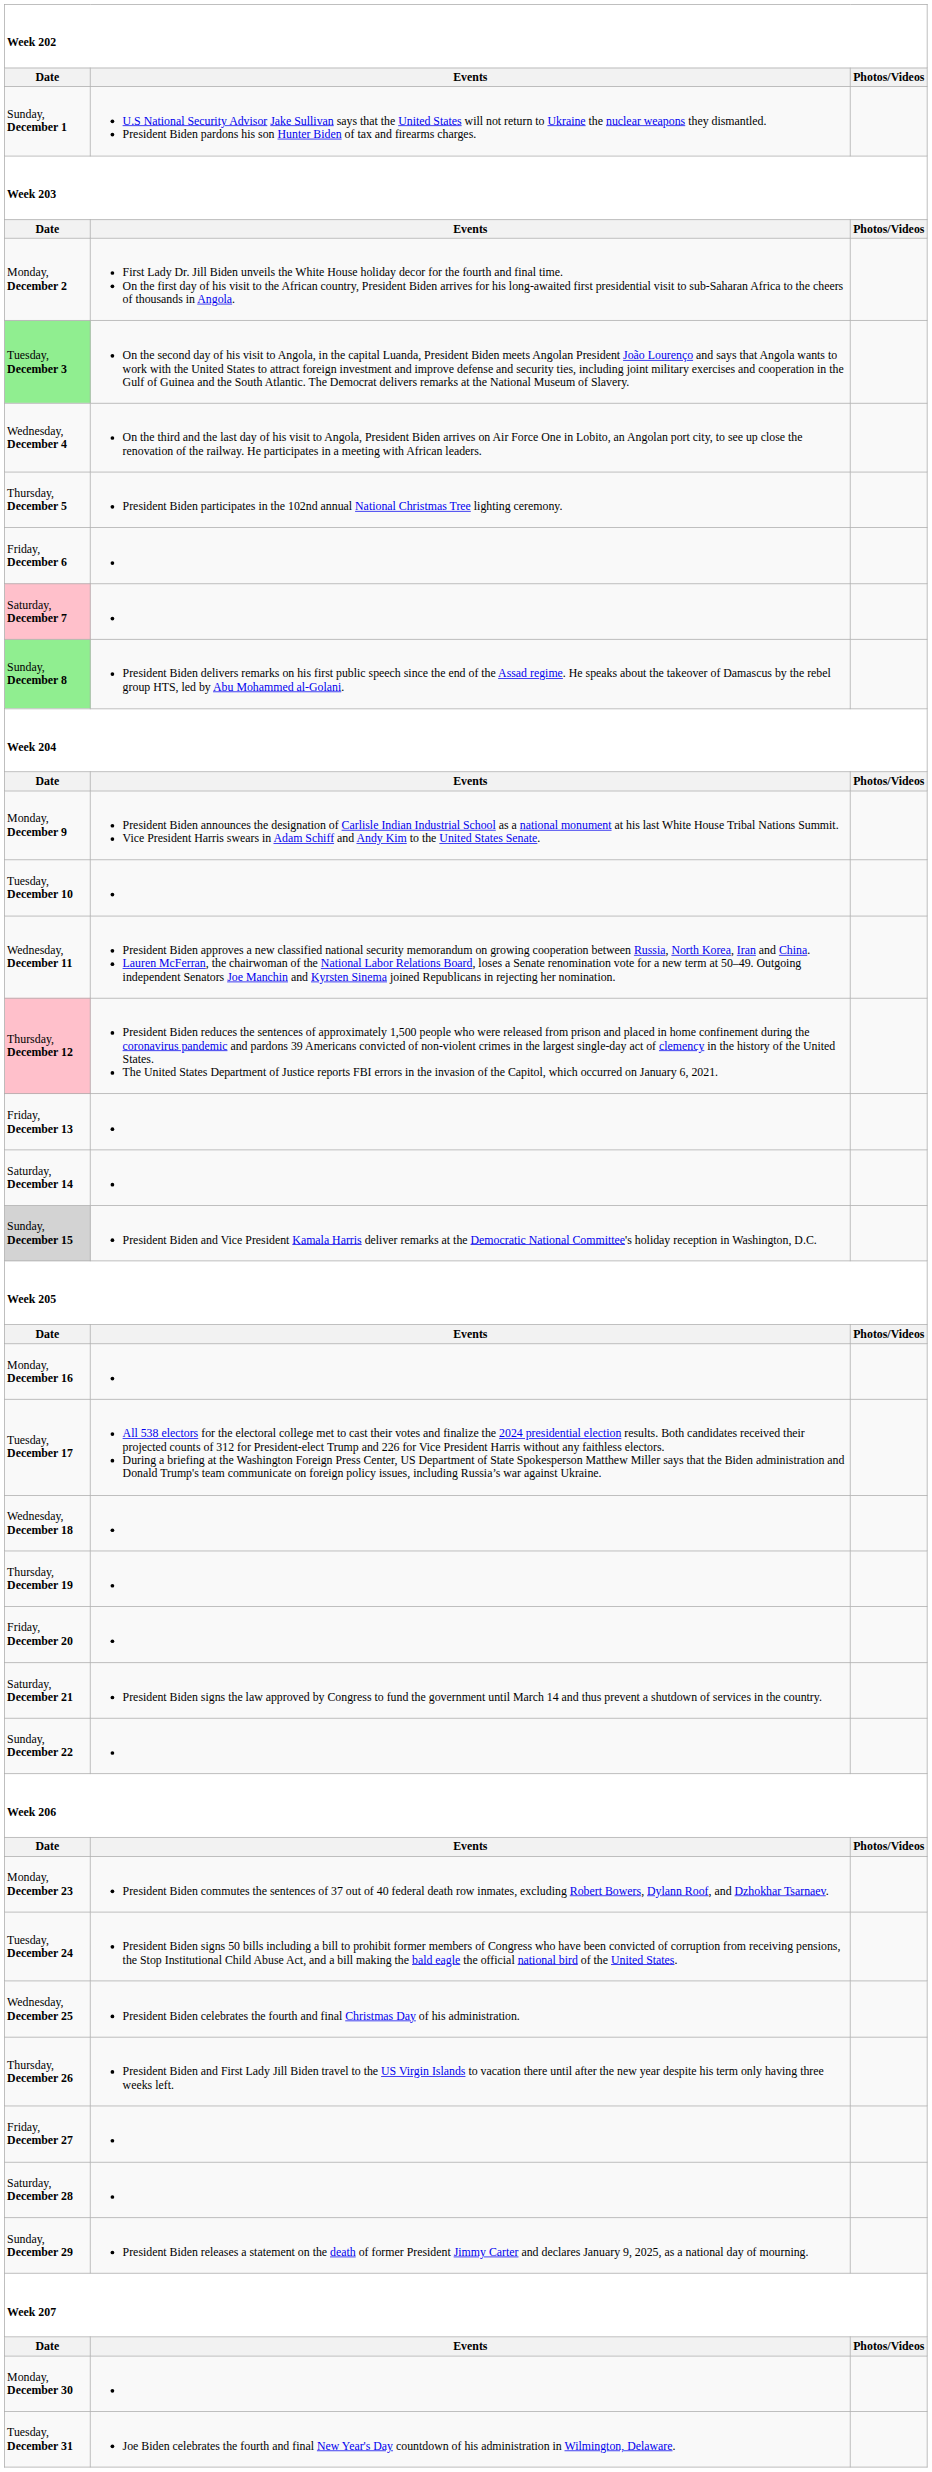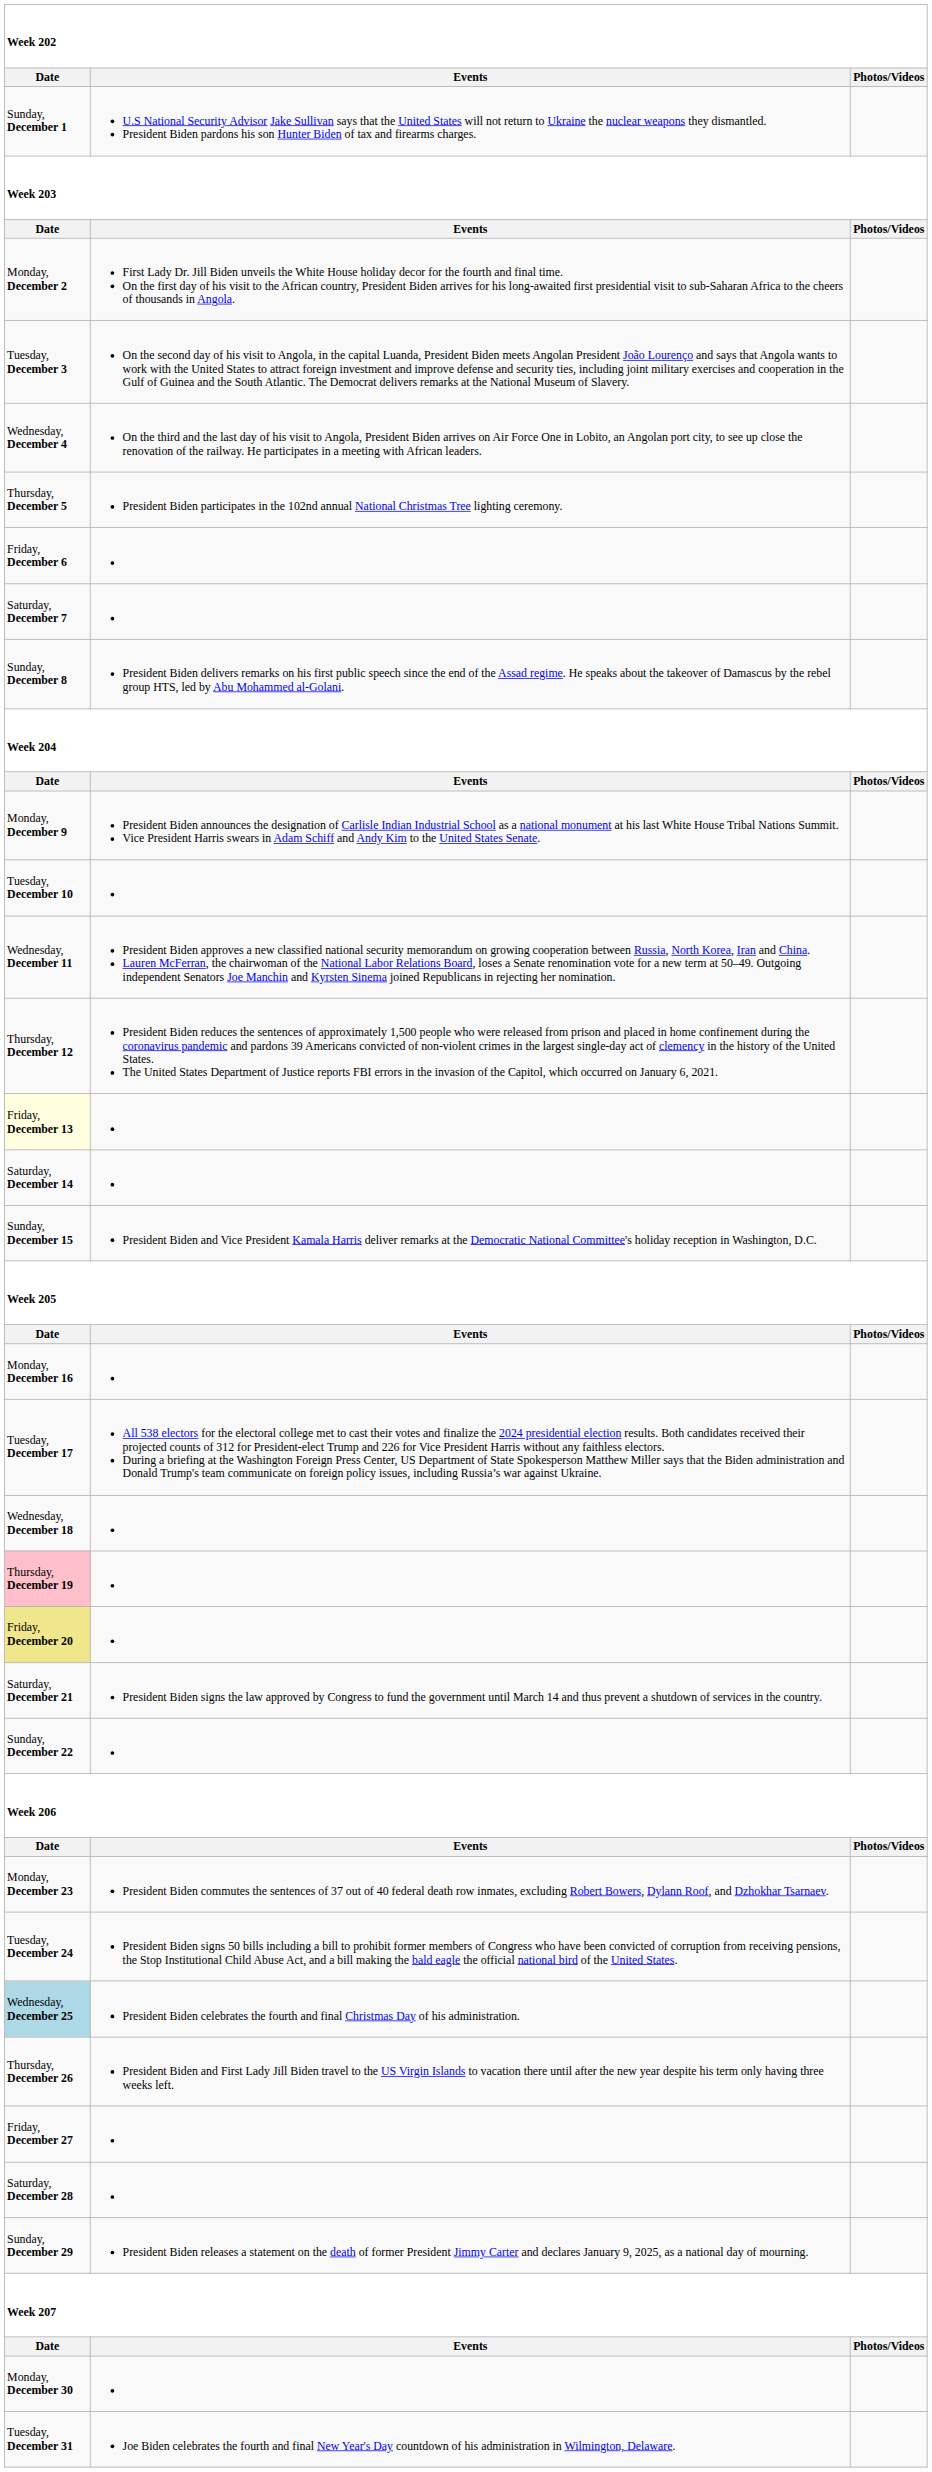Tuesday, December 3 | column 1: lightgreen background -> no background
Saturday, December 7 | column 1: pink background -> no background
Sunday, December 8 | column 1: lightgreen background -> no background
Thursday, December 12 | column 1: pink background -> no background
Friday, December 13 | column 1: no background -> lightyellow background
Sunday, December 15 | column 1: lightgrey background -> no background
Thursday, December 19 | column 1: no background -> pink background
Friday, December 20 | column 1: no background -> khaki background
Wednesday, December 25 | column 1: no background -> lightblue background
